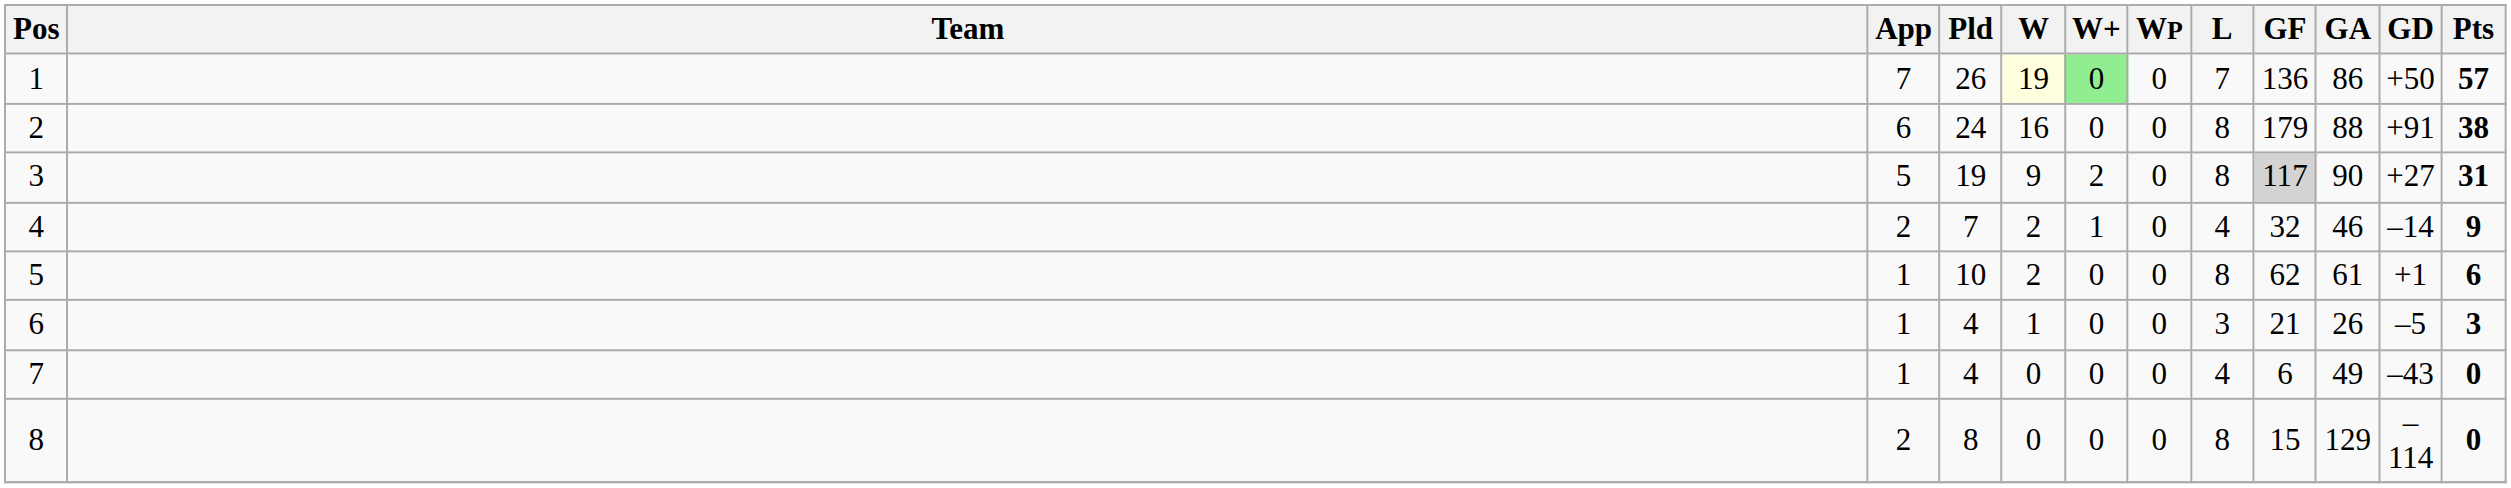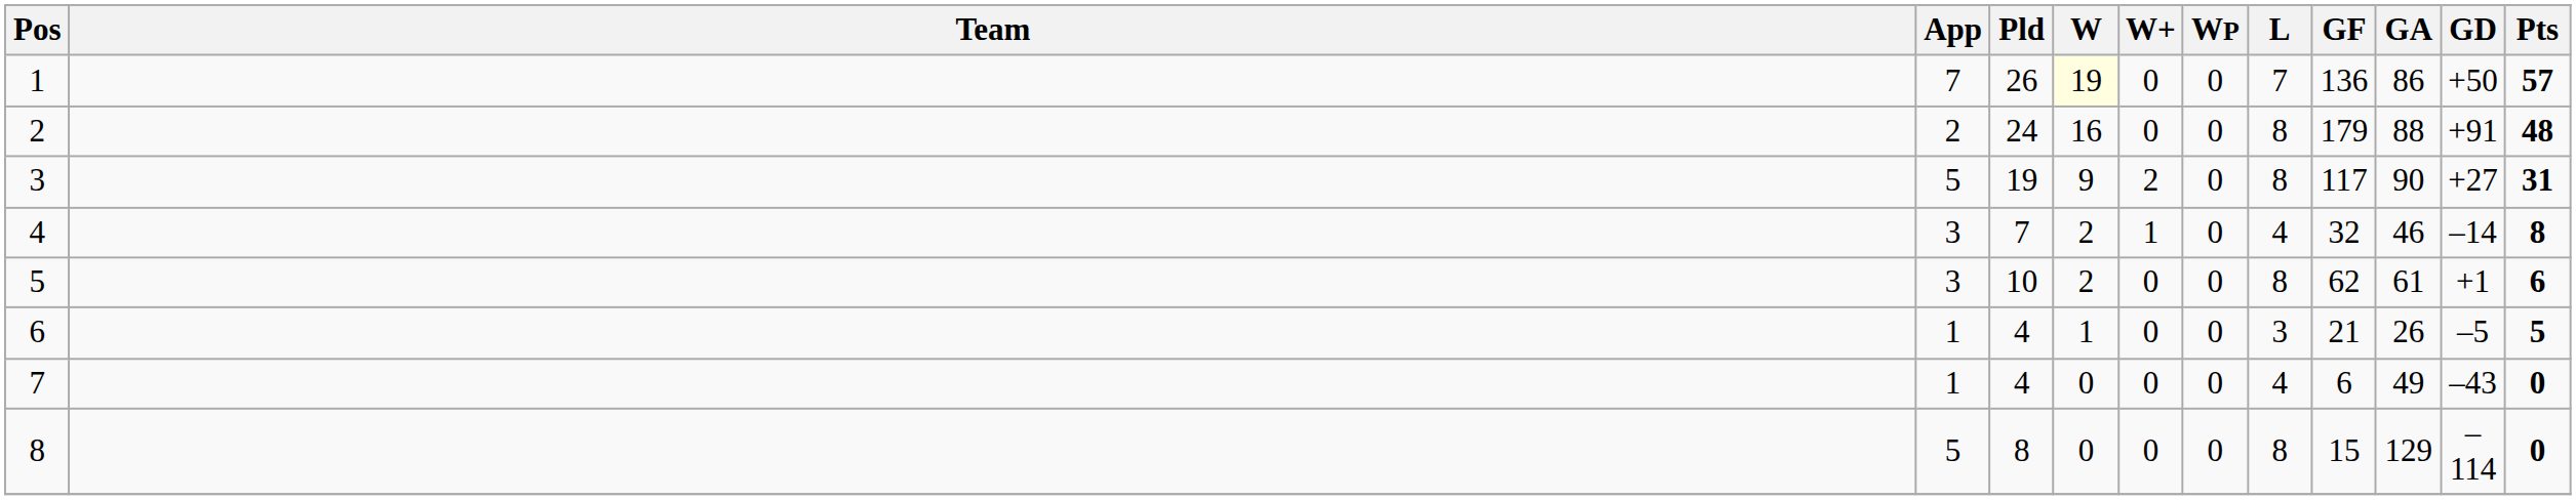row 2 | W+: lightgreen background -> no background
row 3 | App: 6 -> 2
row 3 | Pts: 38 -> 48
row 4 | GF: lightgrey background -> no background
row 5 | App: 2 -> 3
row 5 | Pts: 9 -> 8
row 6 | App: 1 -> 3
row 7 | Pts: 3 -> 5
row 9 | App: 2 -> 5
